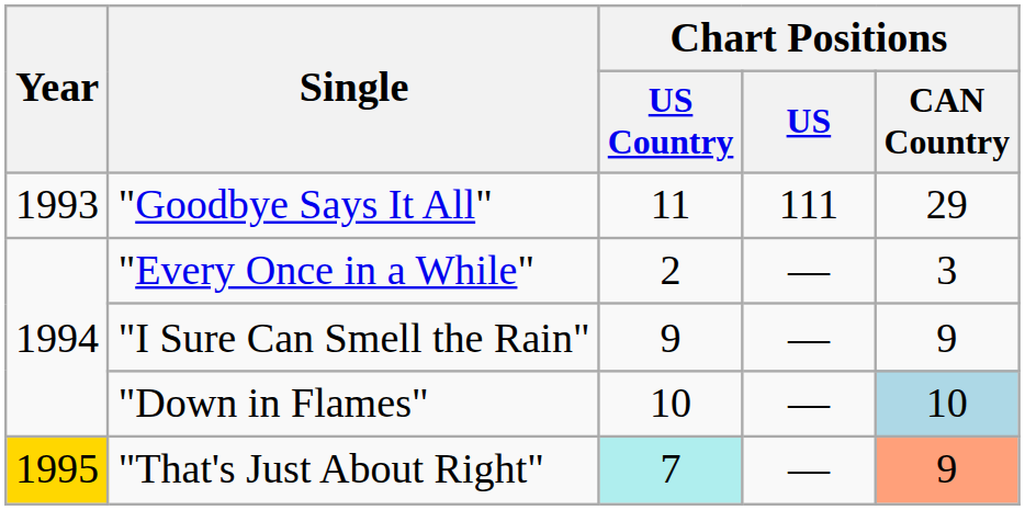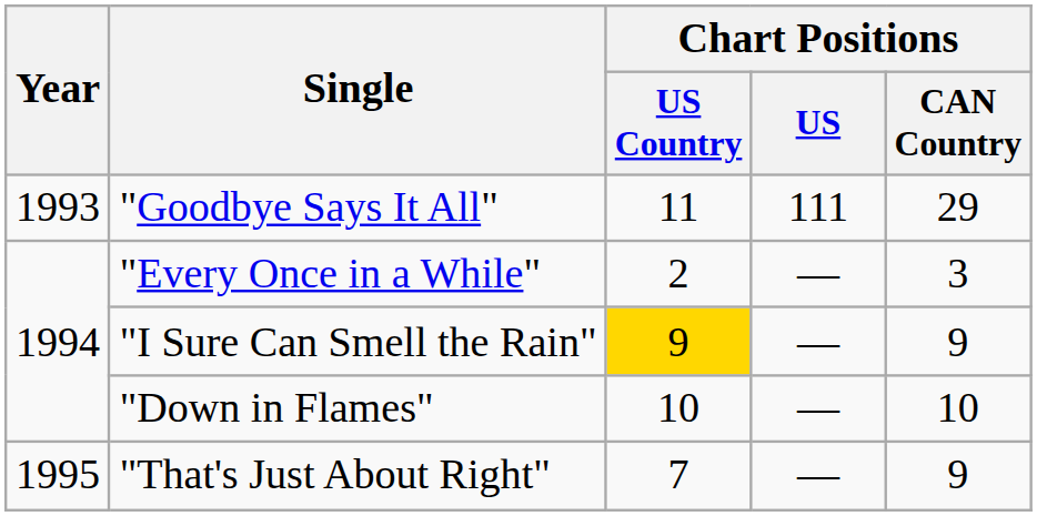"I Sure Can Smell the Rain" | Chart Positions / US Country: no background -> gold background
"Down in Flames" | Chart Positions / CAN Country: lightblue background -> no background
"That's Just About Right" | Year: gold background -> no background
"That's Just About Right" | Chart Positions / US Country: paleturquoise background -> no background
"That's Just About Right" | Chart Positions / CAN Country: lightsalmon background -> no background
